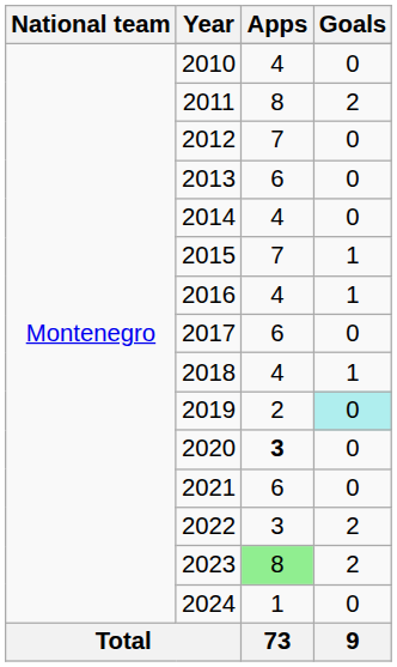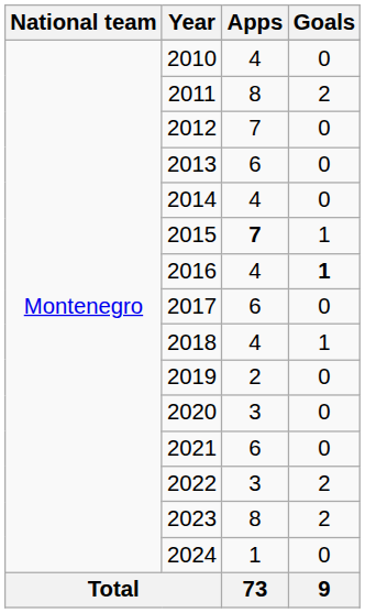2015 | Apps: normal -> bold
2016 | Goals: normal -> bold
2019 | Goals: paleturquoise background -> no background
2020 | Apps: bold -> normal
2023 | Apps: lightgreen background -> no background
